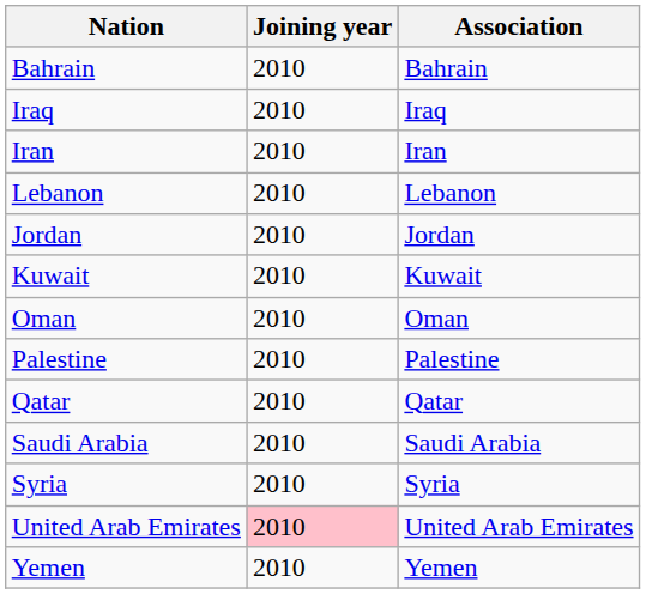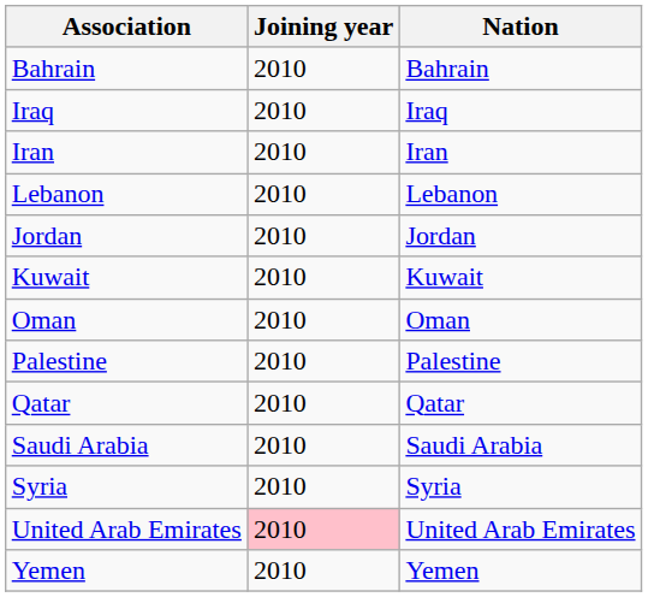columns swapped: Association <-> Nation
